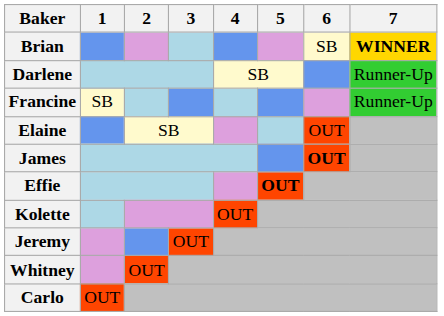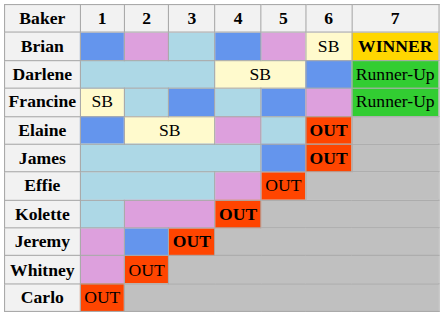Elaine | 6: normal -> bold
Effie | 5: bold -> normal
Kolette | 4: normal -> bold
Jeremy | 3: normal -> bold
